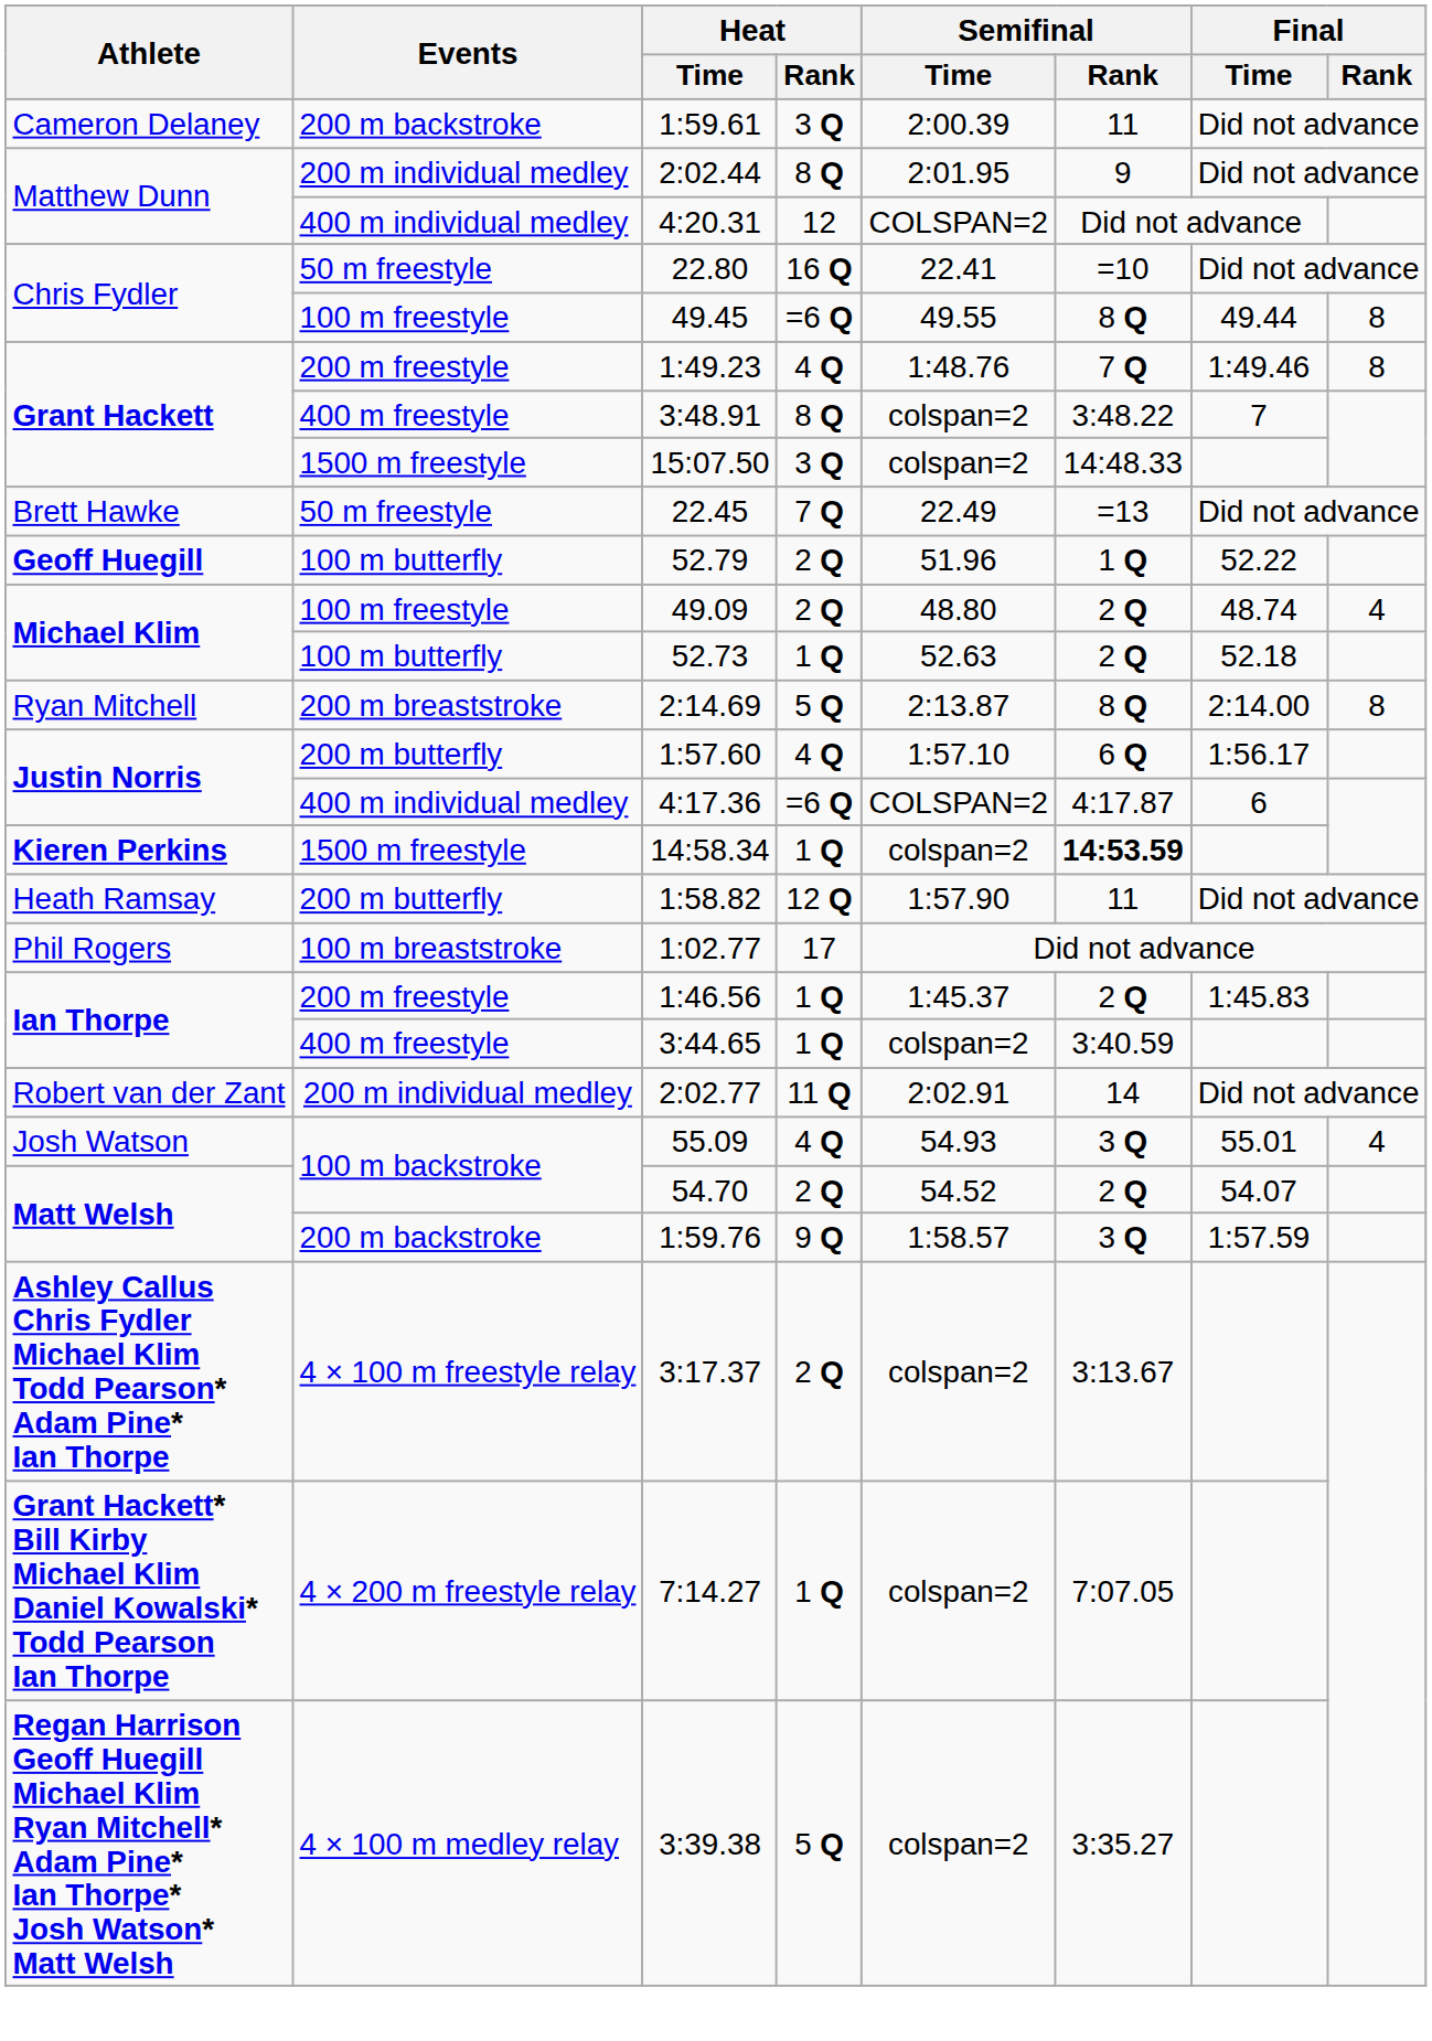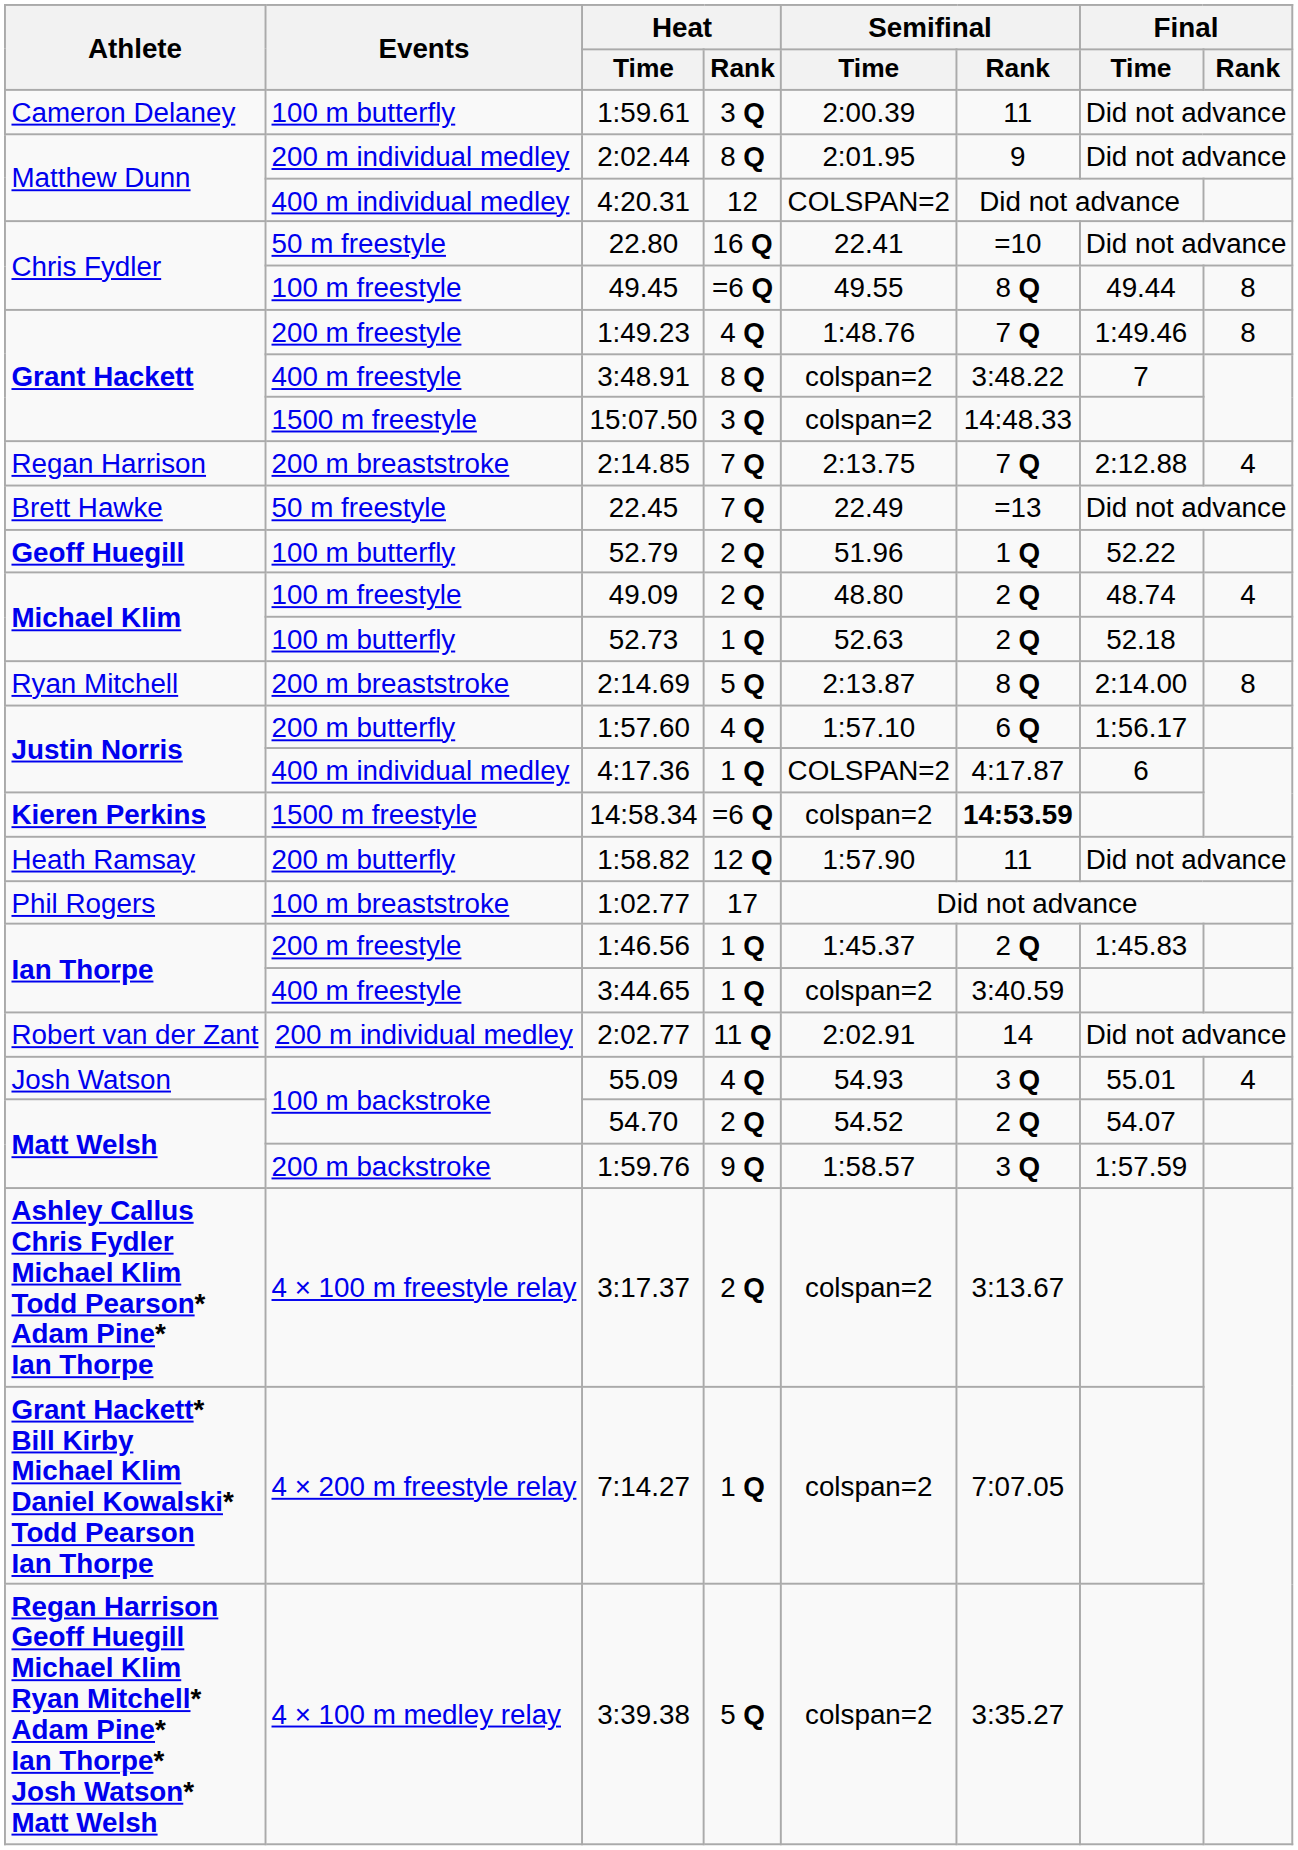1:59.61 | Events: 200 m backstroke -> 100 m butterfly
+ row: Regan Harrison | 200 m breaststroke | 2:14.85 | 7 Q | 2:13.75 | 7 Q | 2:12.88 | 4
4:17.36 | Heat / Rank: =6 Q -> 1 Q
14:58.34 | Heat / Rank: 1 Q -> =6 Q
